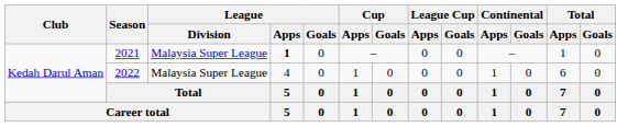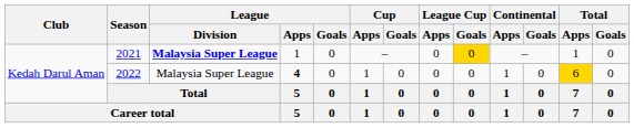2021 | League / Division: normal -> bold
2021 | League / Apps: bold -> normal
2021 | League Cup / Goals: no background -> gold background
2022 | League / Apps: normal -> bold
2022 | Total / Apps: no background -> gold background
